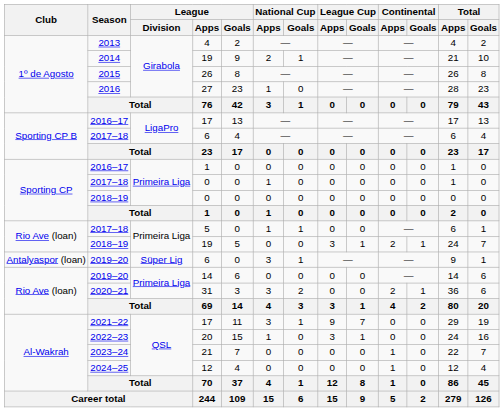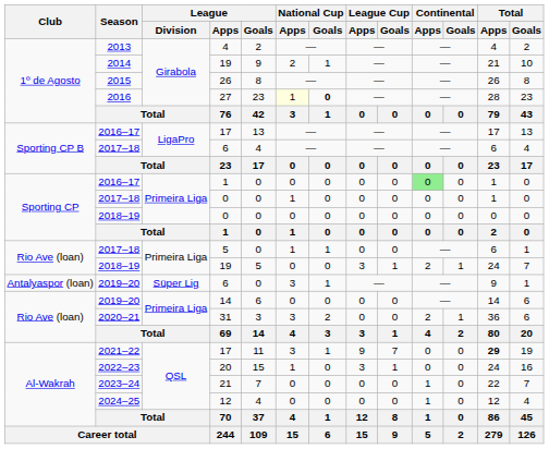27 | National Cup / Apps: no background -> lightyellow background
27 | National Cup / Goals: normal -> bold
2016–17 / 1 | Continental / Apps: no background -> lightgreen background
2021–22 / 17 | Total / Apps: normal -> bold
